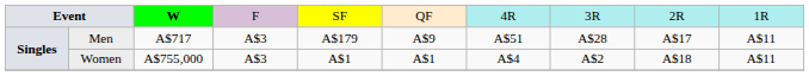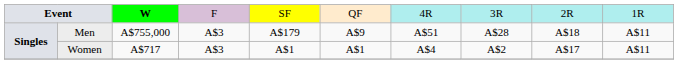Men | column 3: A$717 -> A$755,000
Men | column 9: A$17 -> A$18
Women | column 3: A$755,000 -> A$717
Women | column 9: A$18 -> A$17
